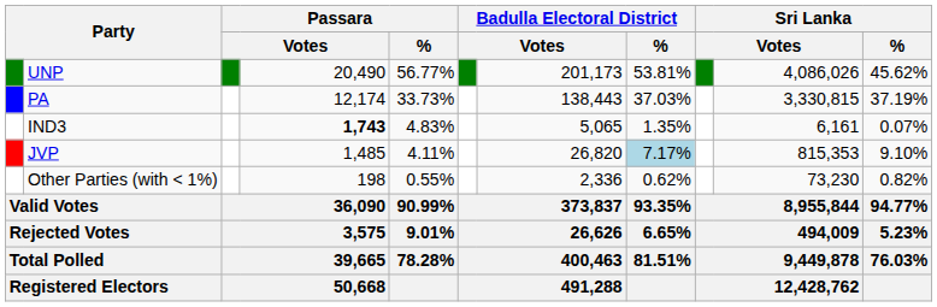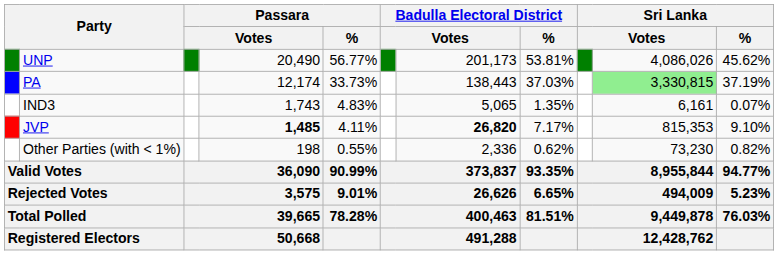PA | column 10: no background -> lightgreen background
IND3 | column 4: bold -> normal
JVP | column 4: normal -> bold
JVP | column 7: normal -> bold
JVP | Badulla Electoral District / %: lightblue background -> no background
